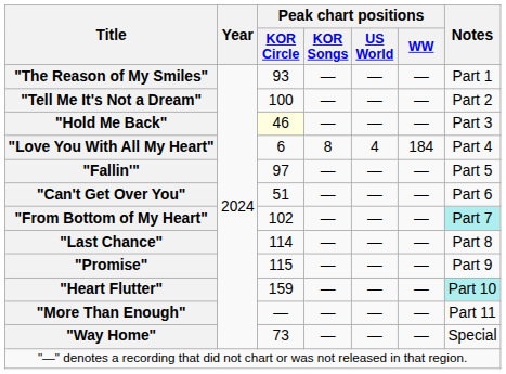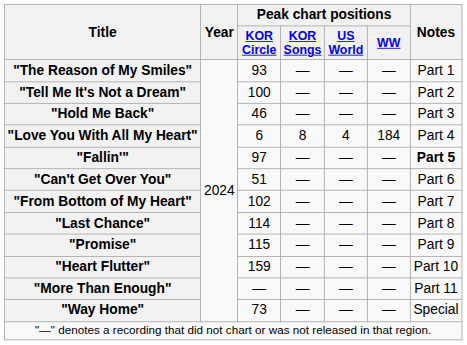"Hold Me Back" | Peak chart positions / KOR Circle: lightyellow background -> no background
"Fallin'" | Notes: normal -> bold
"From Bottom of My Heart" | Notes: paleturquoise background -> no background
"Heart Flutter" | Notes: paleturquoise background -> no background
